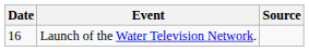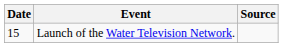Launch of the Water Television Network. | Date: 16 -> 15
